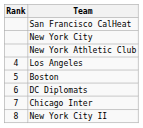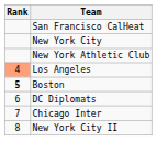Los Angeles | Rank: no background -> lightsalmon background
Boston | Rank: normal -> bold
